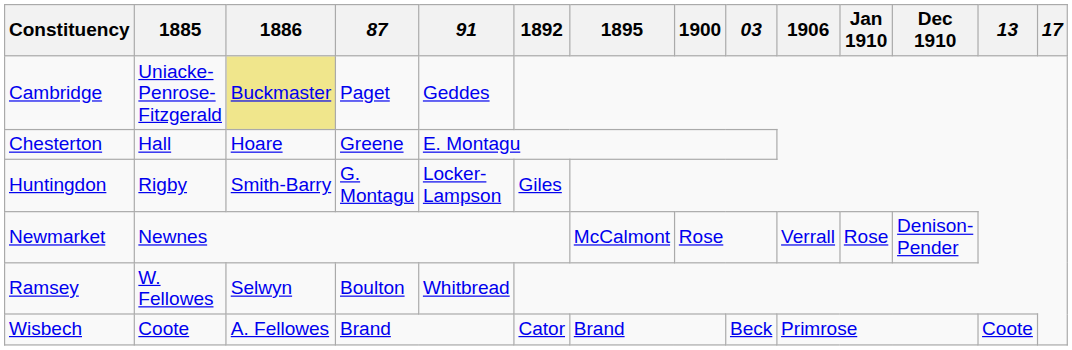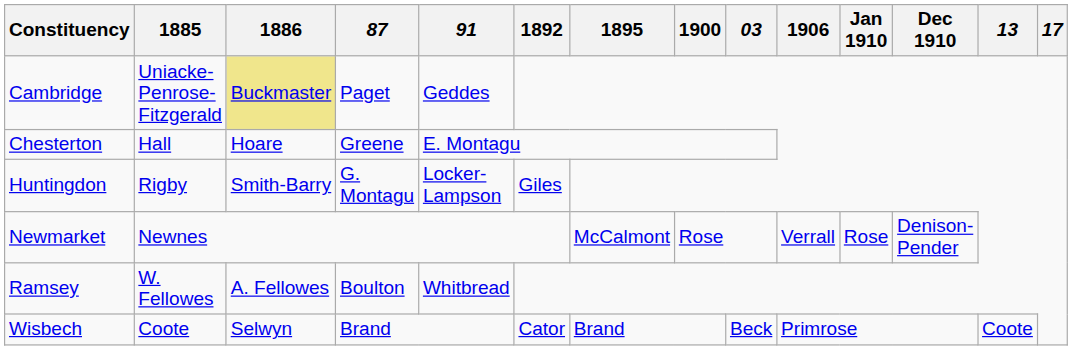Ramsey | 1886: Selwyn -> A. Fellowes
Wisbech | 1886: A. Fellowes -> Selwyn
